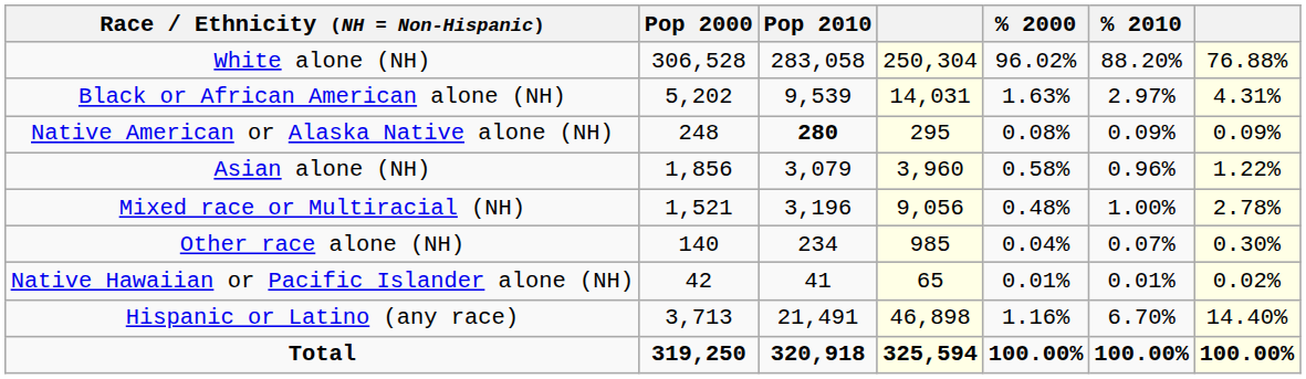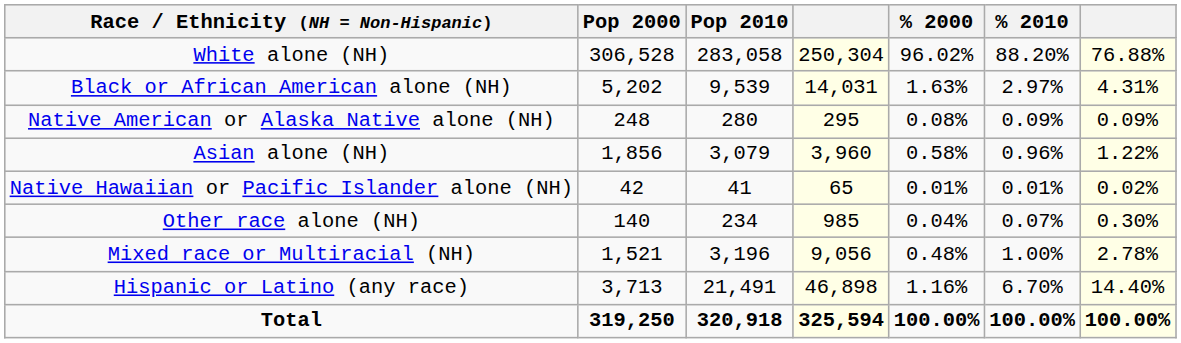Native American or Alaska Native alone (NH) | Pop 2010: bold -> normal
rows swapped: Native Hawaiian or Pacific Islander alone (NH) <-> Mixed race or Multiracial (NH)
